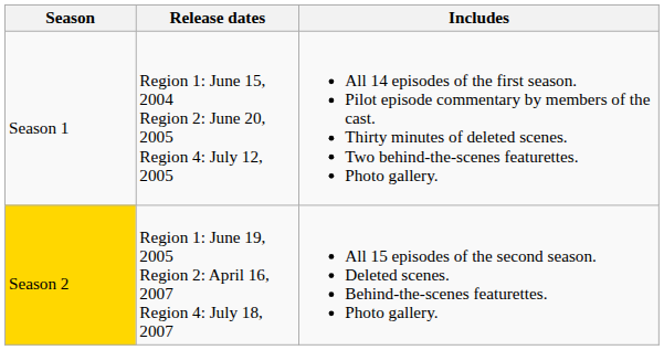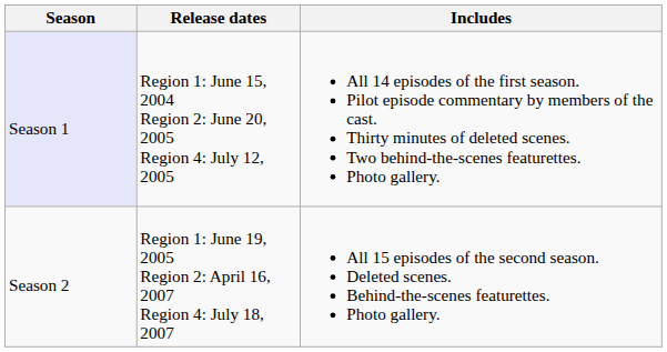row 2 | Season: no background -> lavender background
row 3 | Season: gold background -> no background
